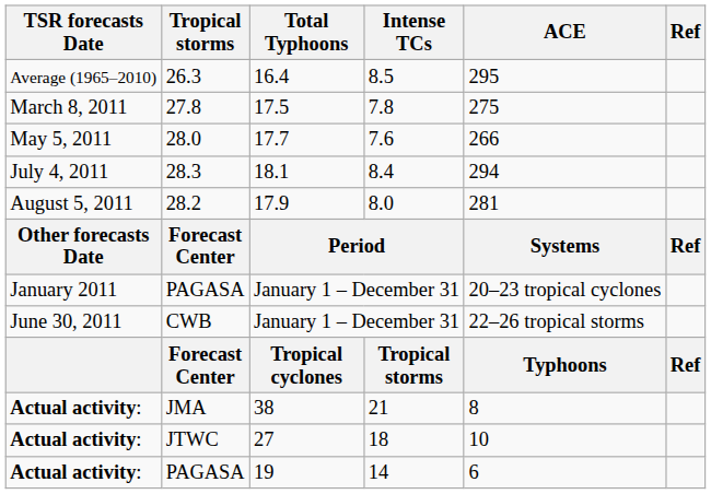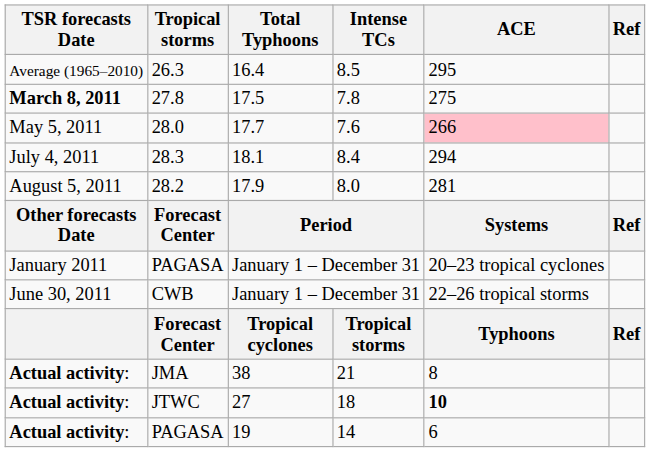27.8 | TSR forecasts Date: normal -> bold
28.0 | ACE: no background -> pink background
JTWC | ACE: normal -> bold
